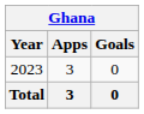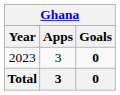2023 | Goals: normal -> bold
